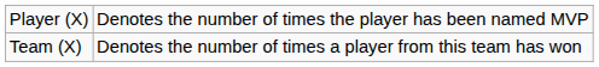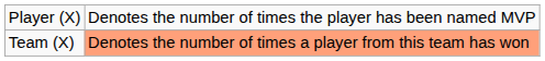Team (X) | column 2: no background -> lightsalmon background
